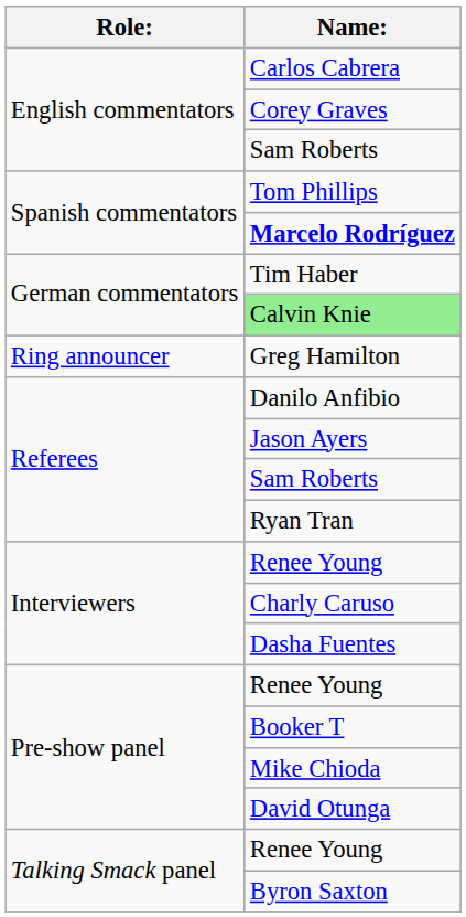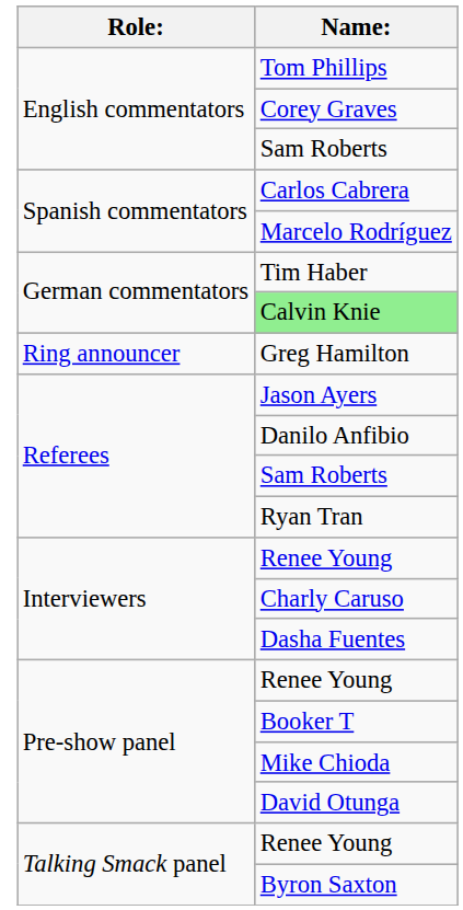row 2 | Name:: Carlos Cabrera -> Tom Phillips
row 5 | Name:: Tom Phillips -> Carlos Cabrera
row 6 | Name:: bold -> normal
row 10 | Name:: Danilo Anfibio -> Jason Ayers
row 11 | Name:: Jason Ayers -> Danilo Anfibio
